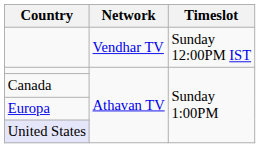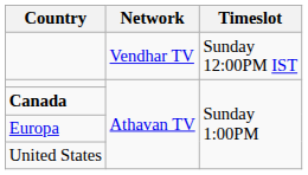Canada | Country: normal -> bold
United States | Country: lavender background -> no background
